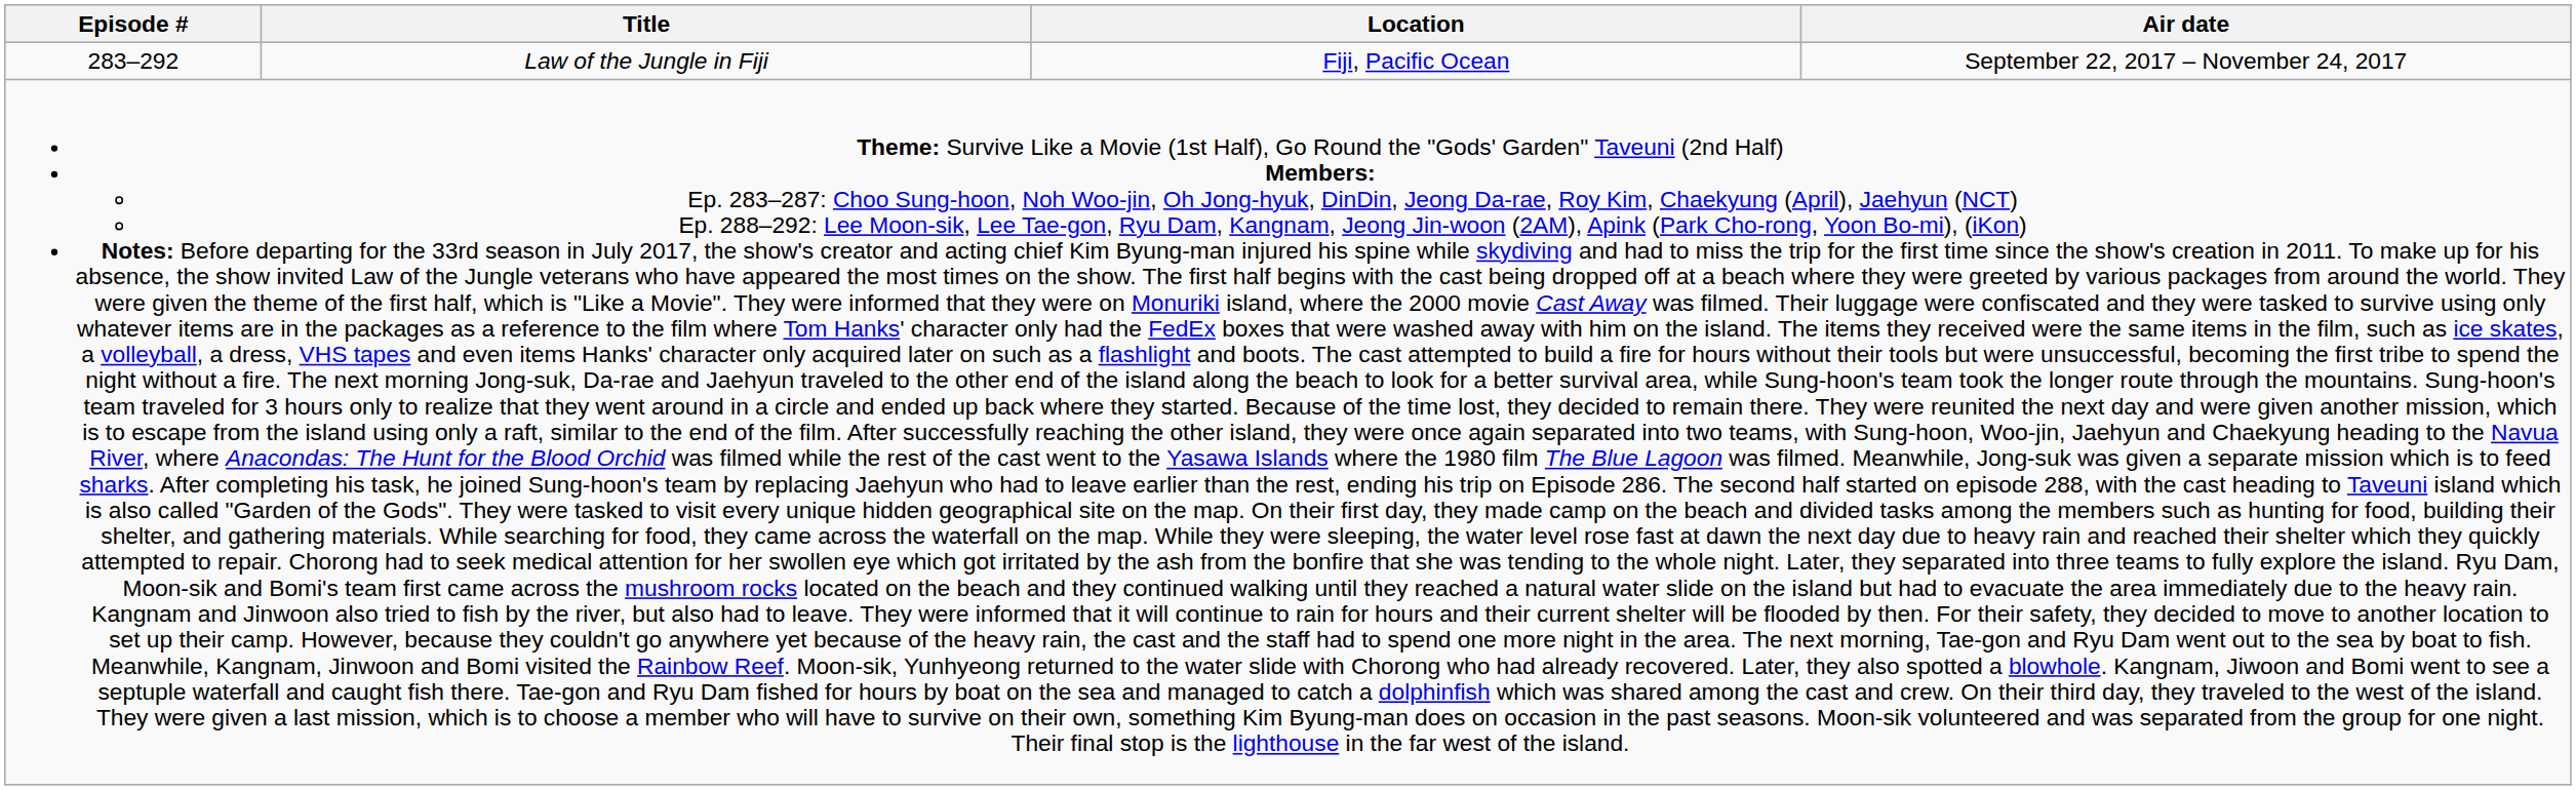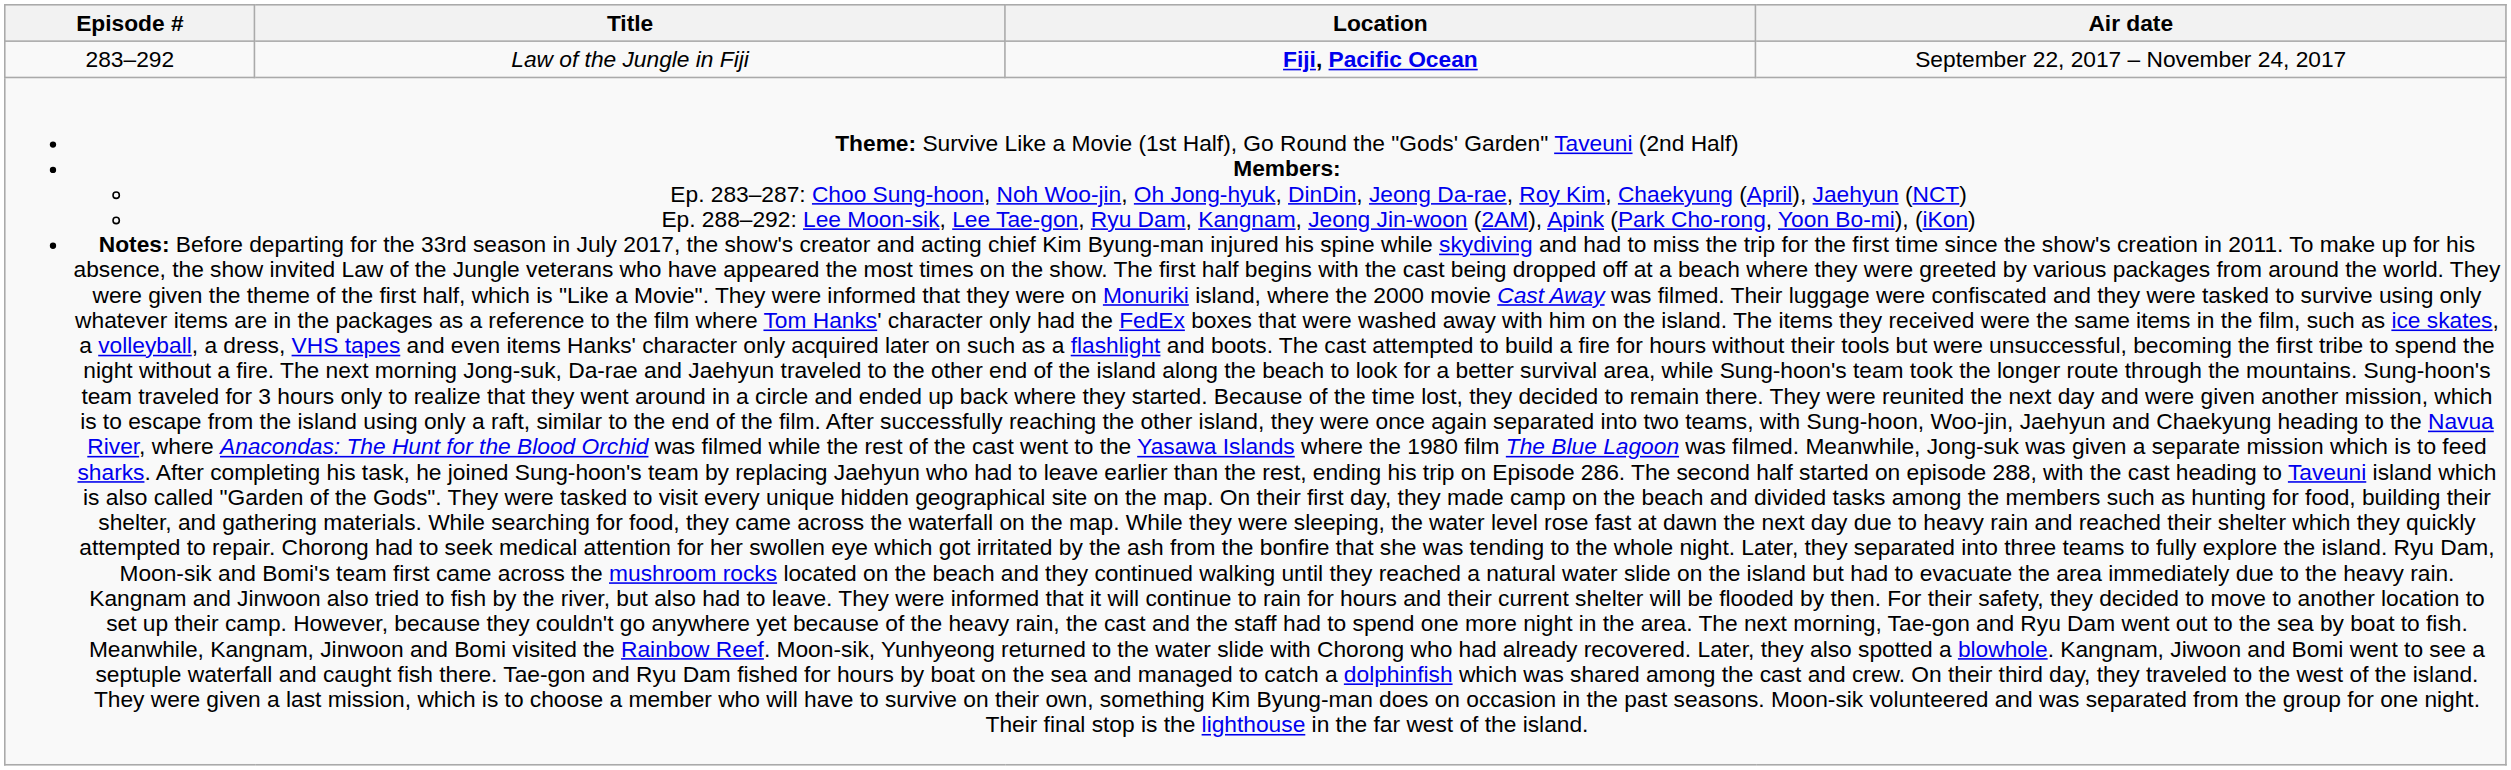283–292 | Location: normal -> bold
